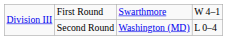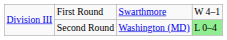Division III / Second Round | column 4: no background -> lightgreen background
